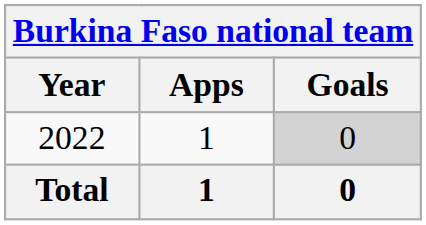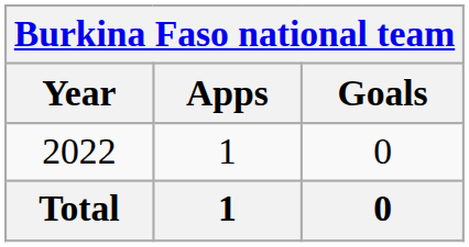2022 | Goals: lightgrey background -> no background
